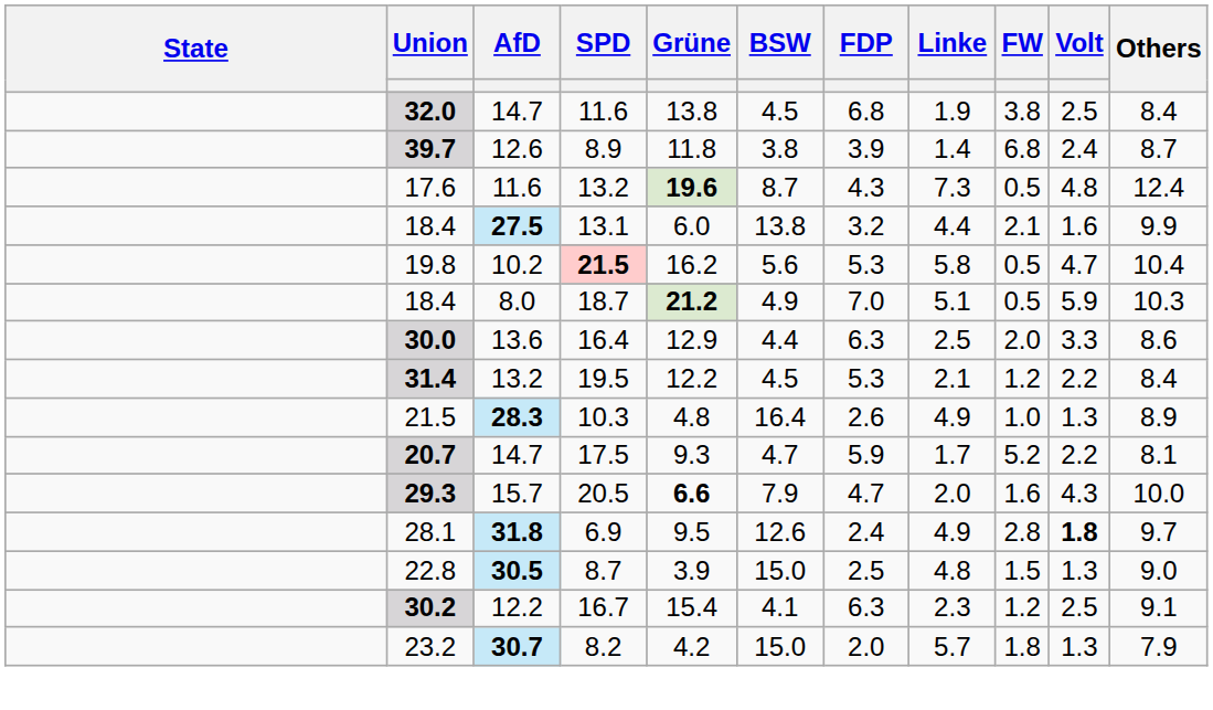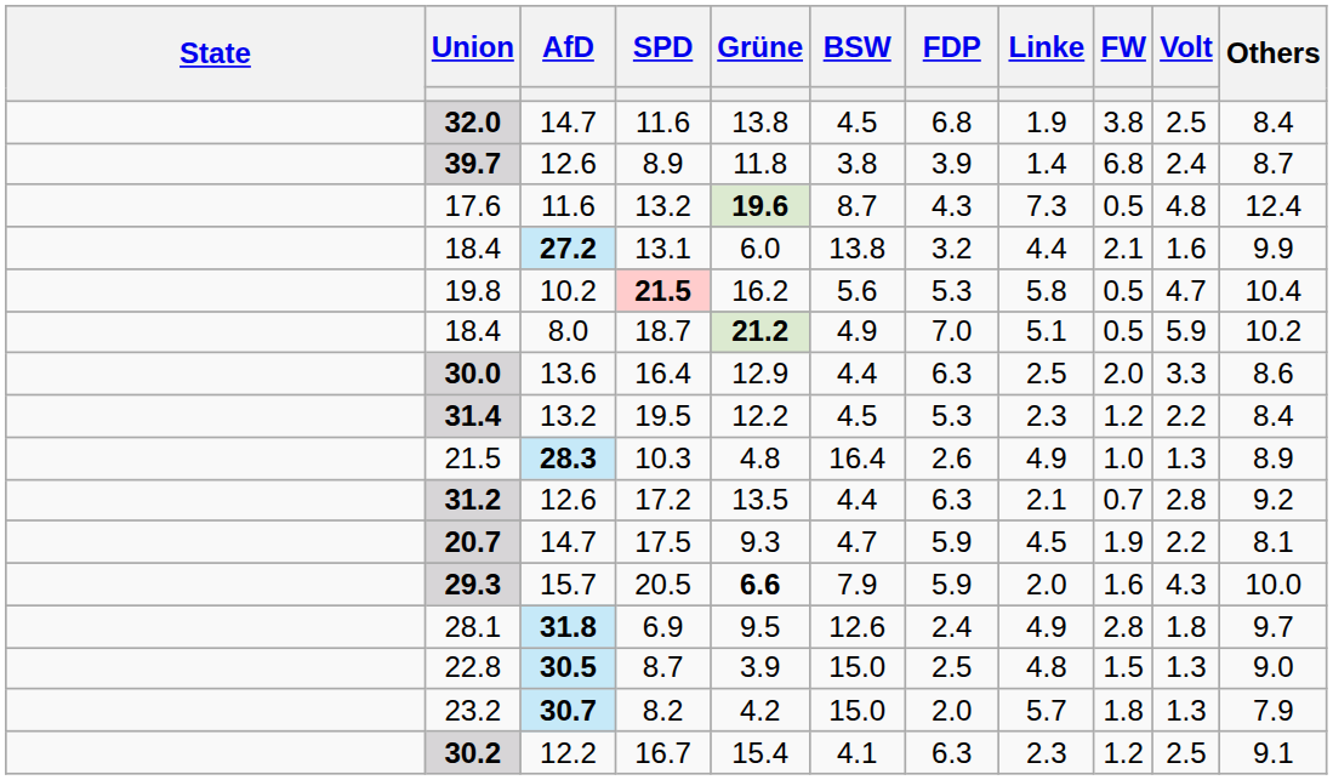13.1 | AfD: 27.5 -> 27.2
18.7 | Others: 10.3 -> 10.2
19.5 | Linke: 2.1 -> 2.3
+ row: 31.2 | 12.6 | 17.2 | 13.5 | 4.4 | 6.3 | 2.1 | 0.7 | 2.8 | 9.2
17.5 | Linke: 1.7 -> 4.5
17.5 | FW: 5.2 -> 1.9
20.5 | FDP: 4.7 -> 5.9
6.9 | Volt: bold -> normal
rows swapped: 16.7 <-> 8.2
